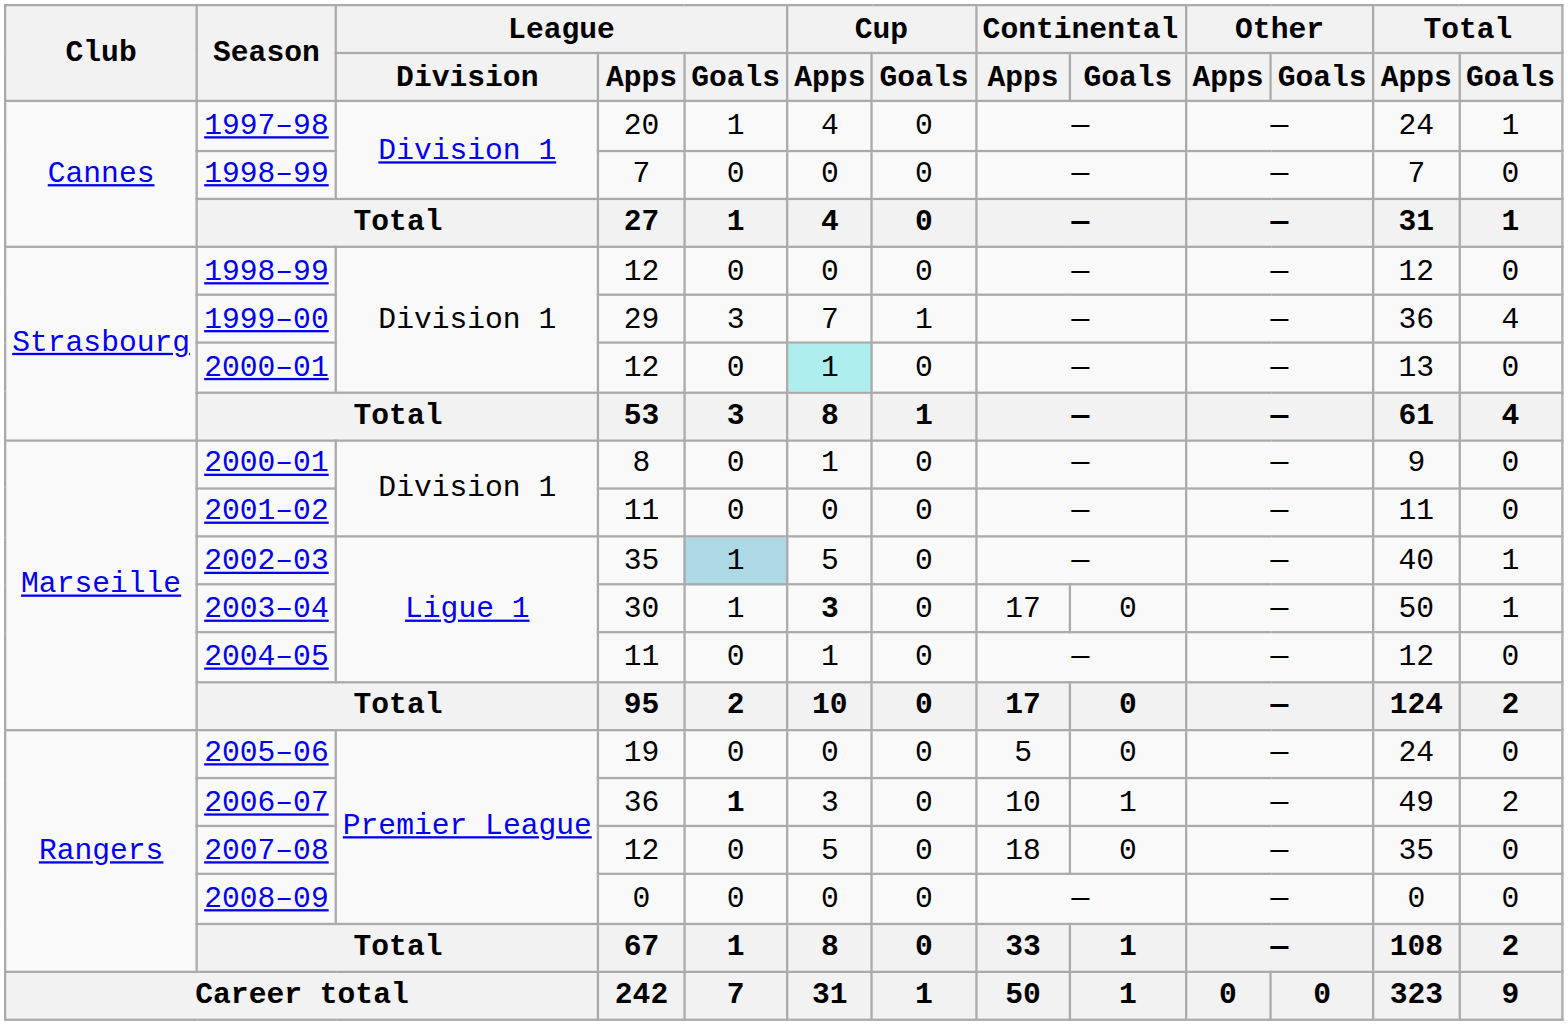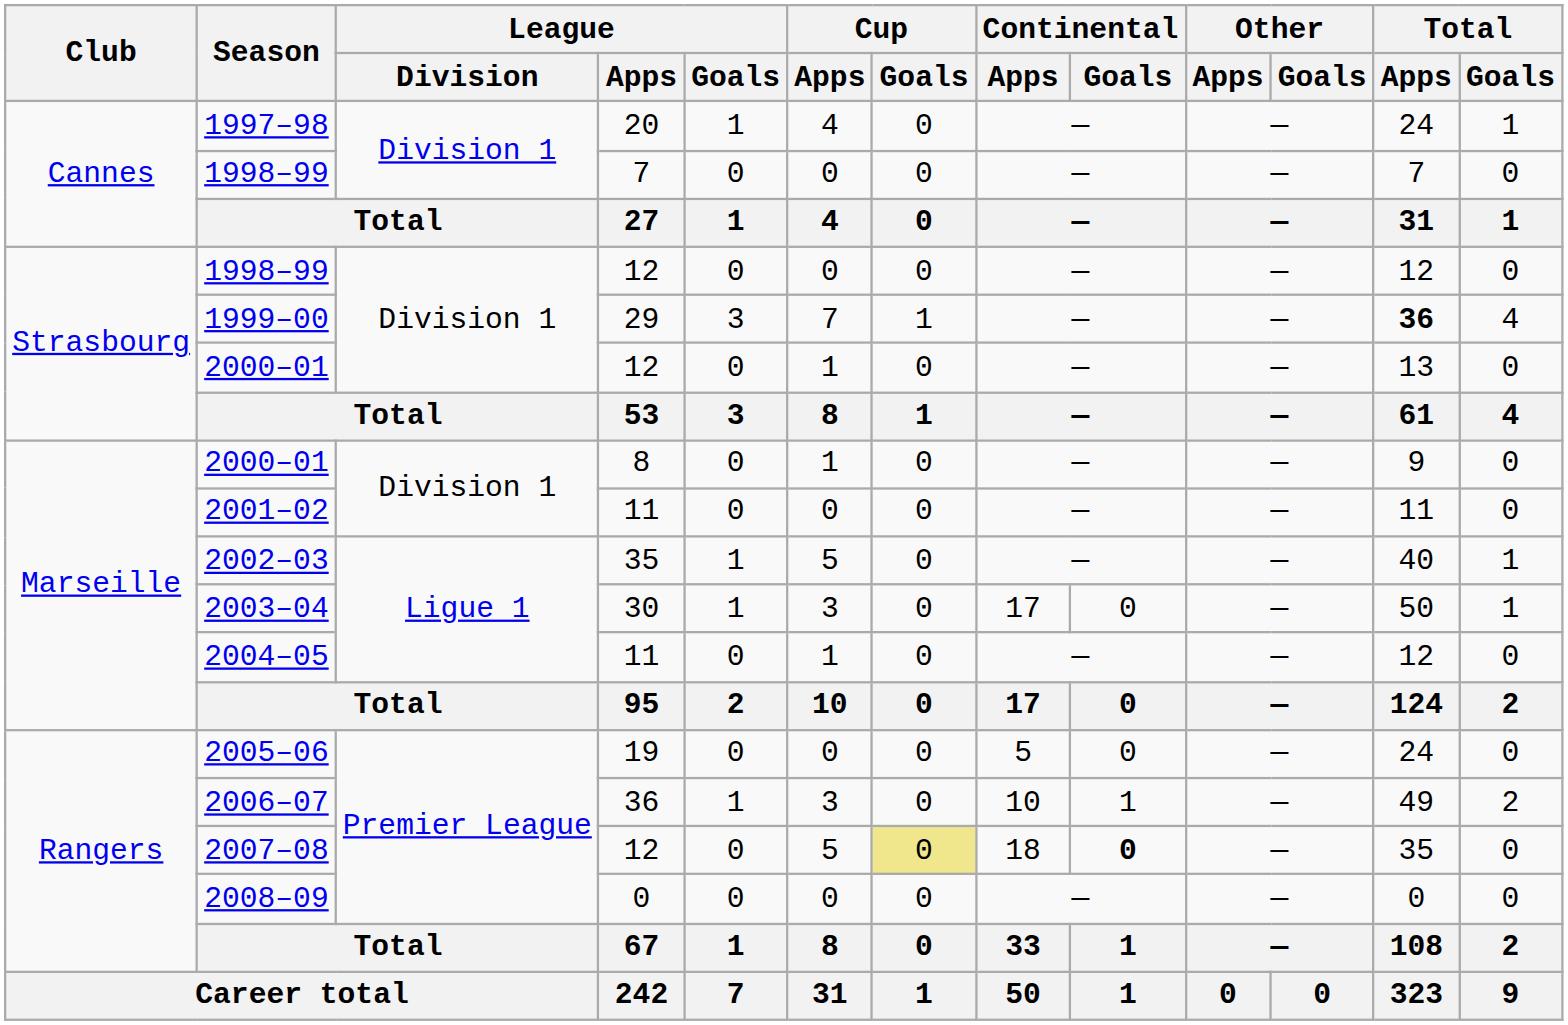1999–00 | Total / Apps: normal -> bold
2000–01 / 12 | Cup / Apps: paleturquoise background -> no background
2002–03 | League / Goals: lightblue background -> no background
2003–04 | Cup / Apps: bold -> normal
2006–07 | League / Goals: bold -> normal
2007–08 | Cup / Goals: no background -> khaki background
2007–08 | Continental / Goals: normal -> bold
